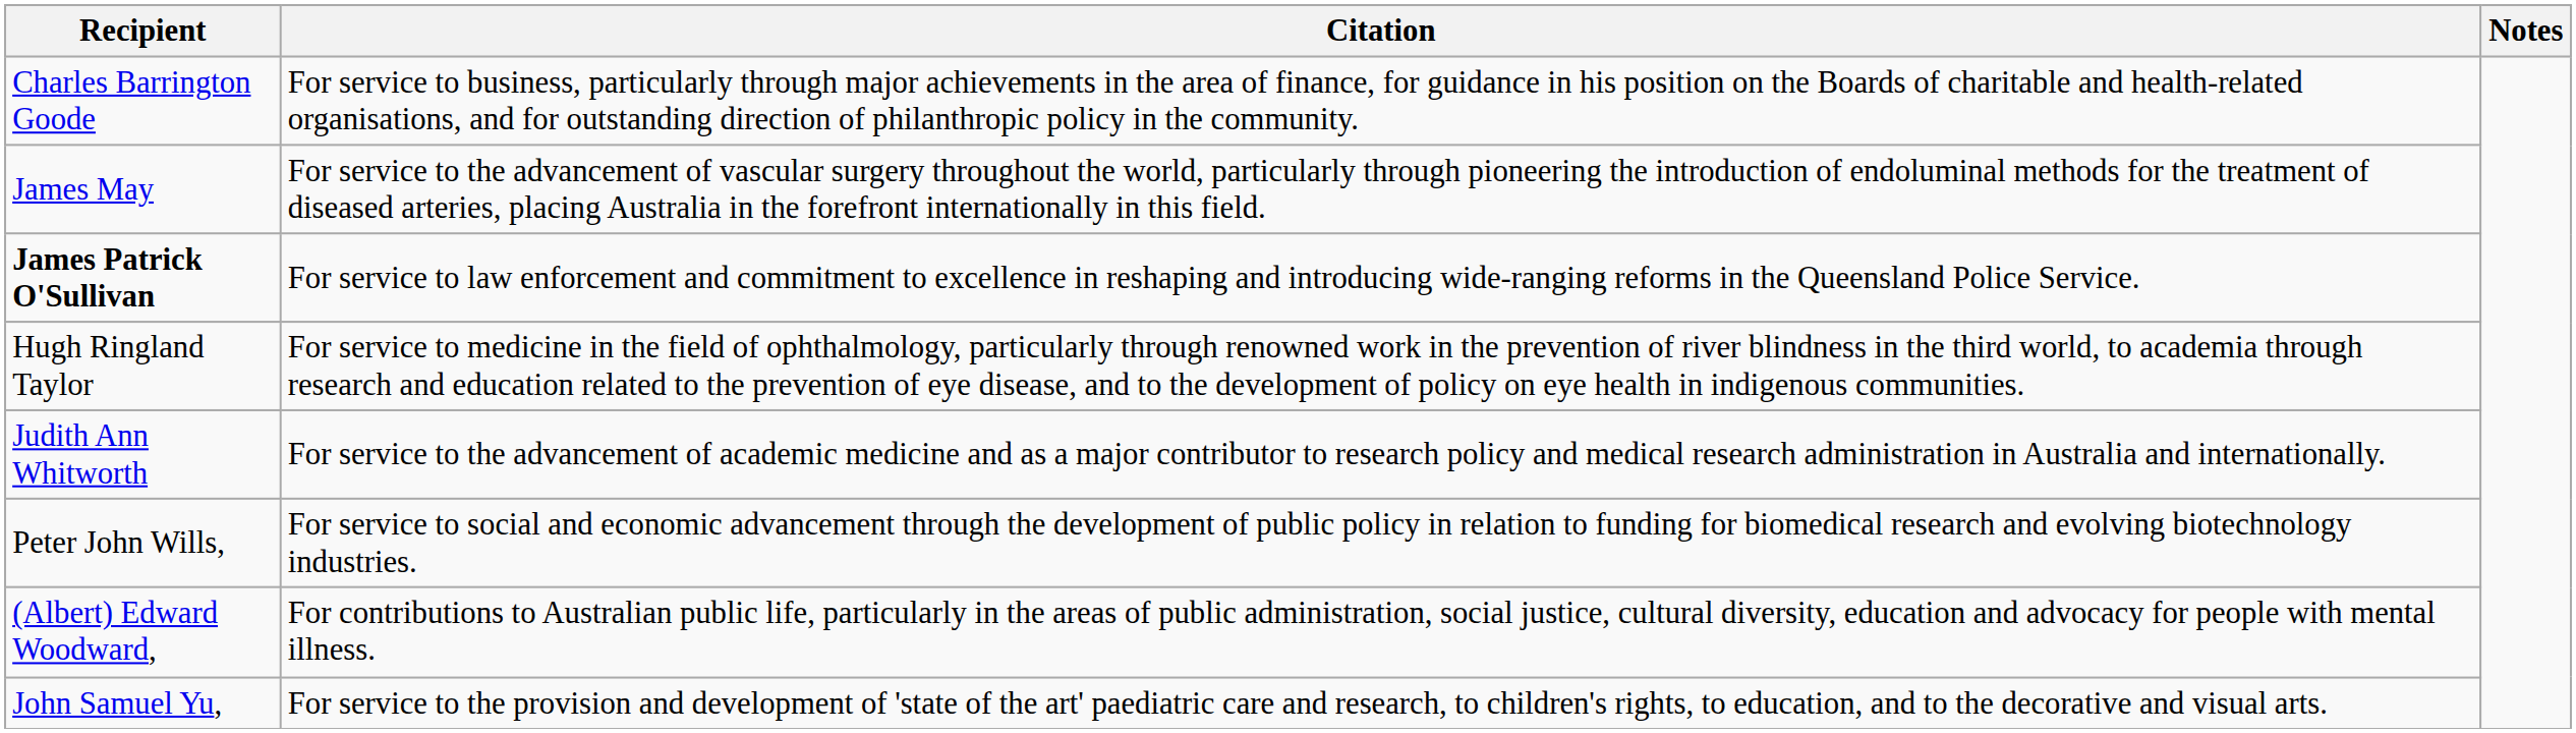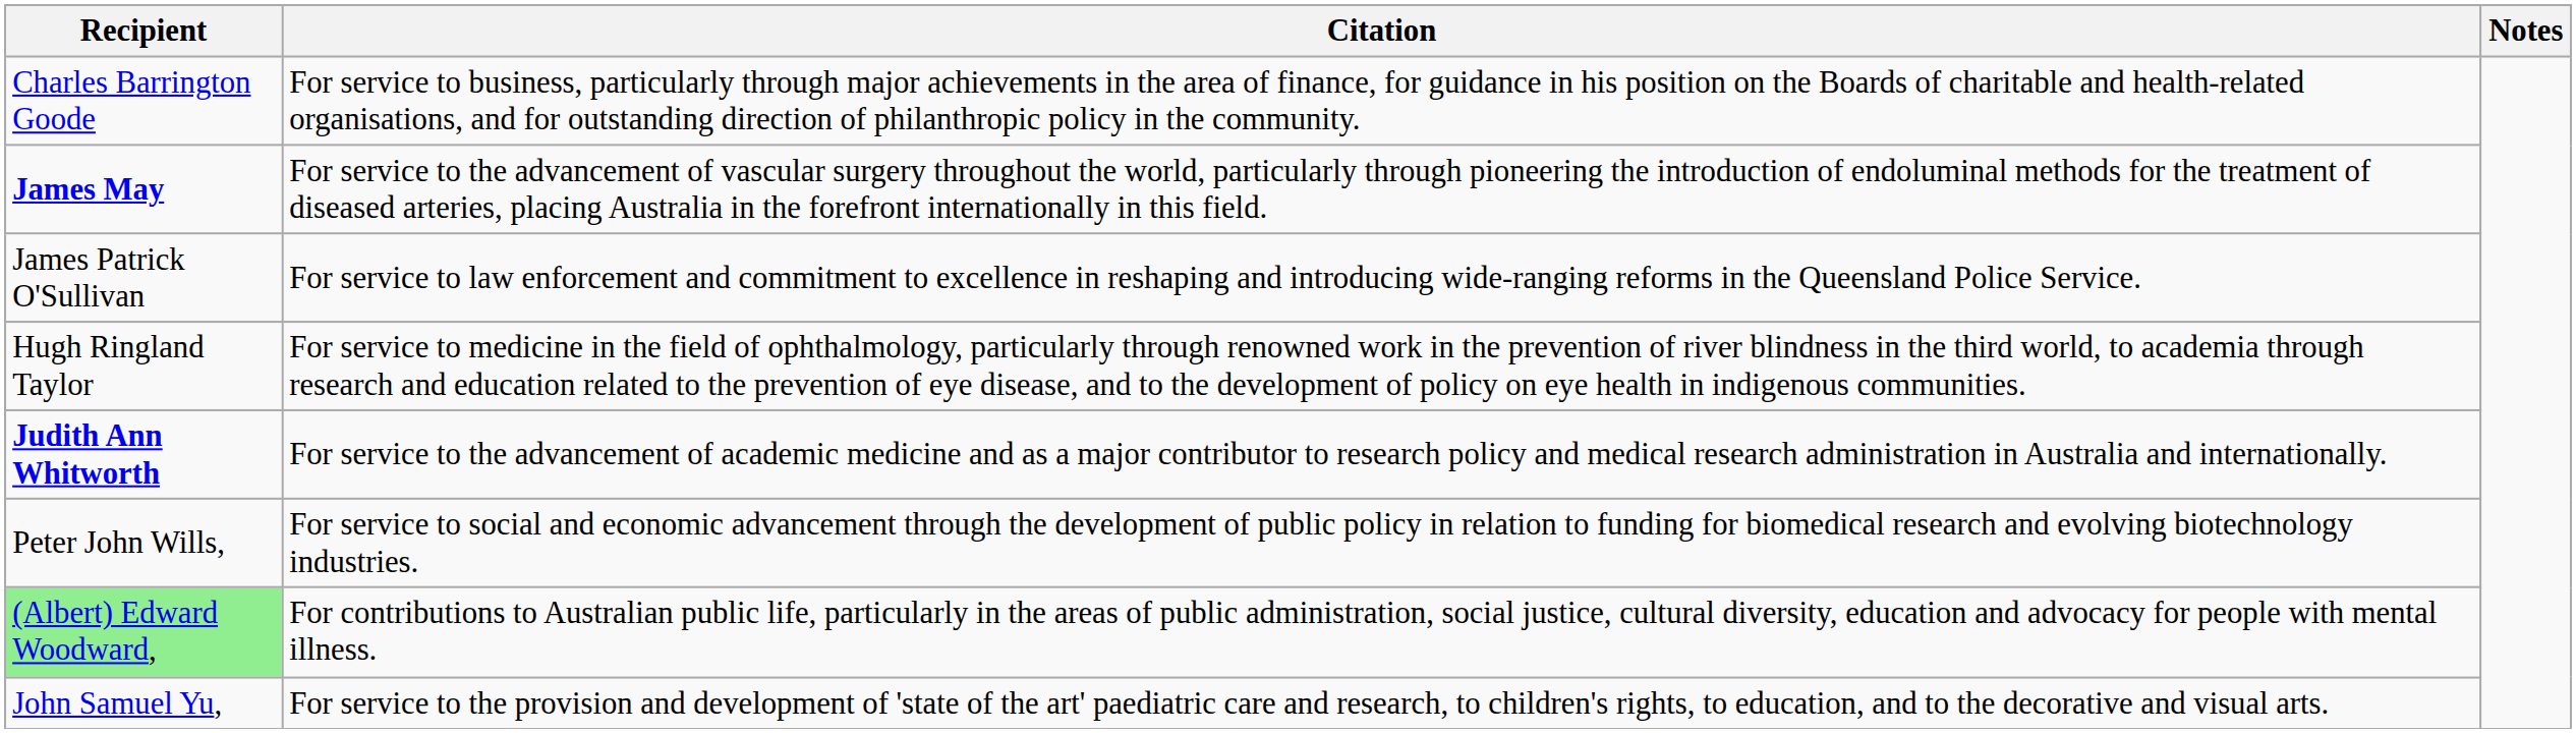James May | Recipient: normal -> bold
James Patrick O'Sullivan | Recipient: bold -> normal
Judith Ann Whitworth | Recipient: normal -> bold
(Albert) Edward Woodward, | Recipient: no background -> lightgreen background
